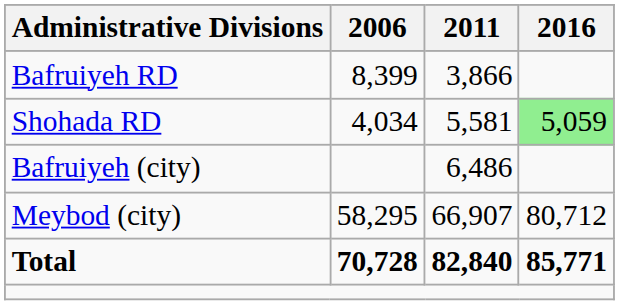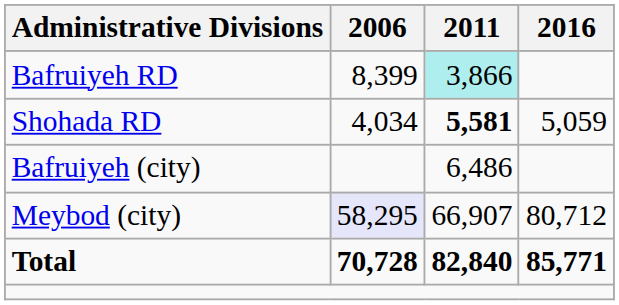Bafruiyeh RD | 2011: no background -> paleturquoise background
Shohada RD | 2011: normal -> bold
Shohada RD | 2016: lightgreen background -> no background
Meybod (city) | 2006: no background -> lavender background
